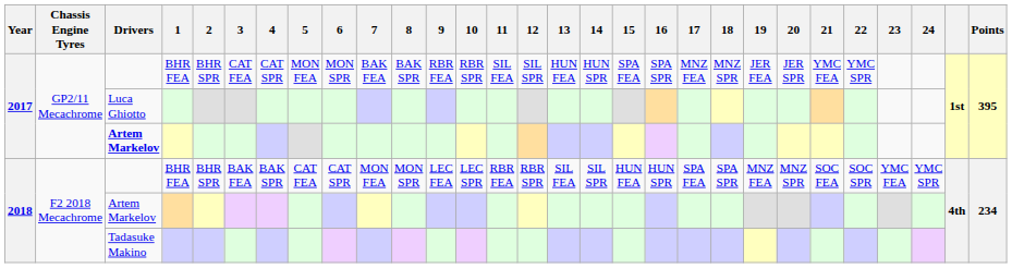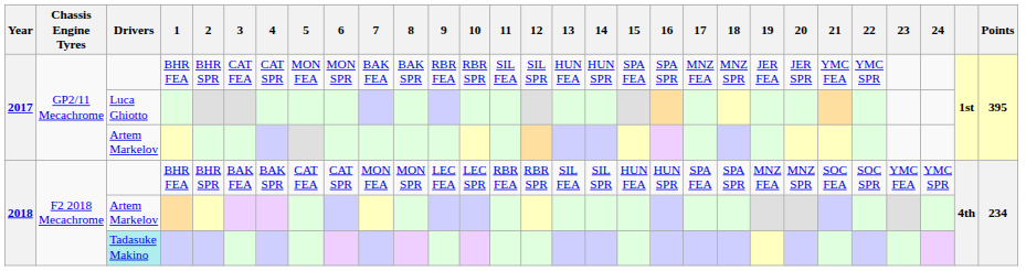2017 / Artem Markelov | Drivers: bold -> normal
Tadasuke Makino | Drivers: no background -> paleturquoise background
